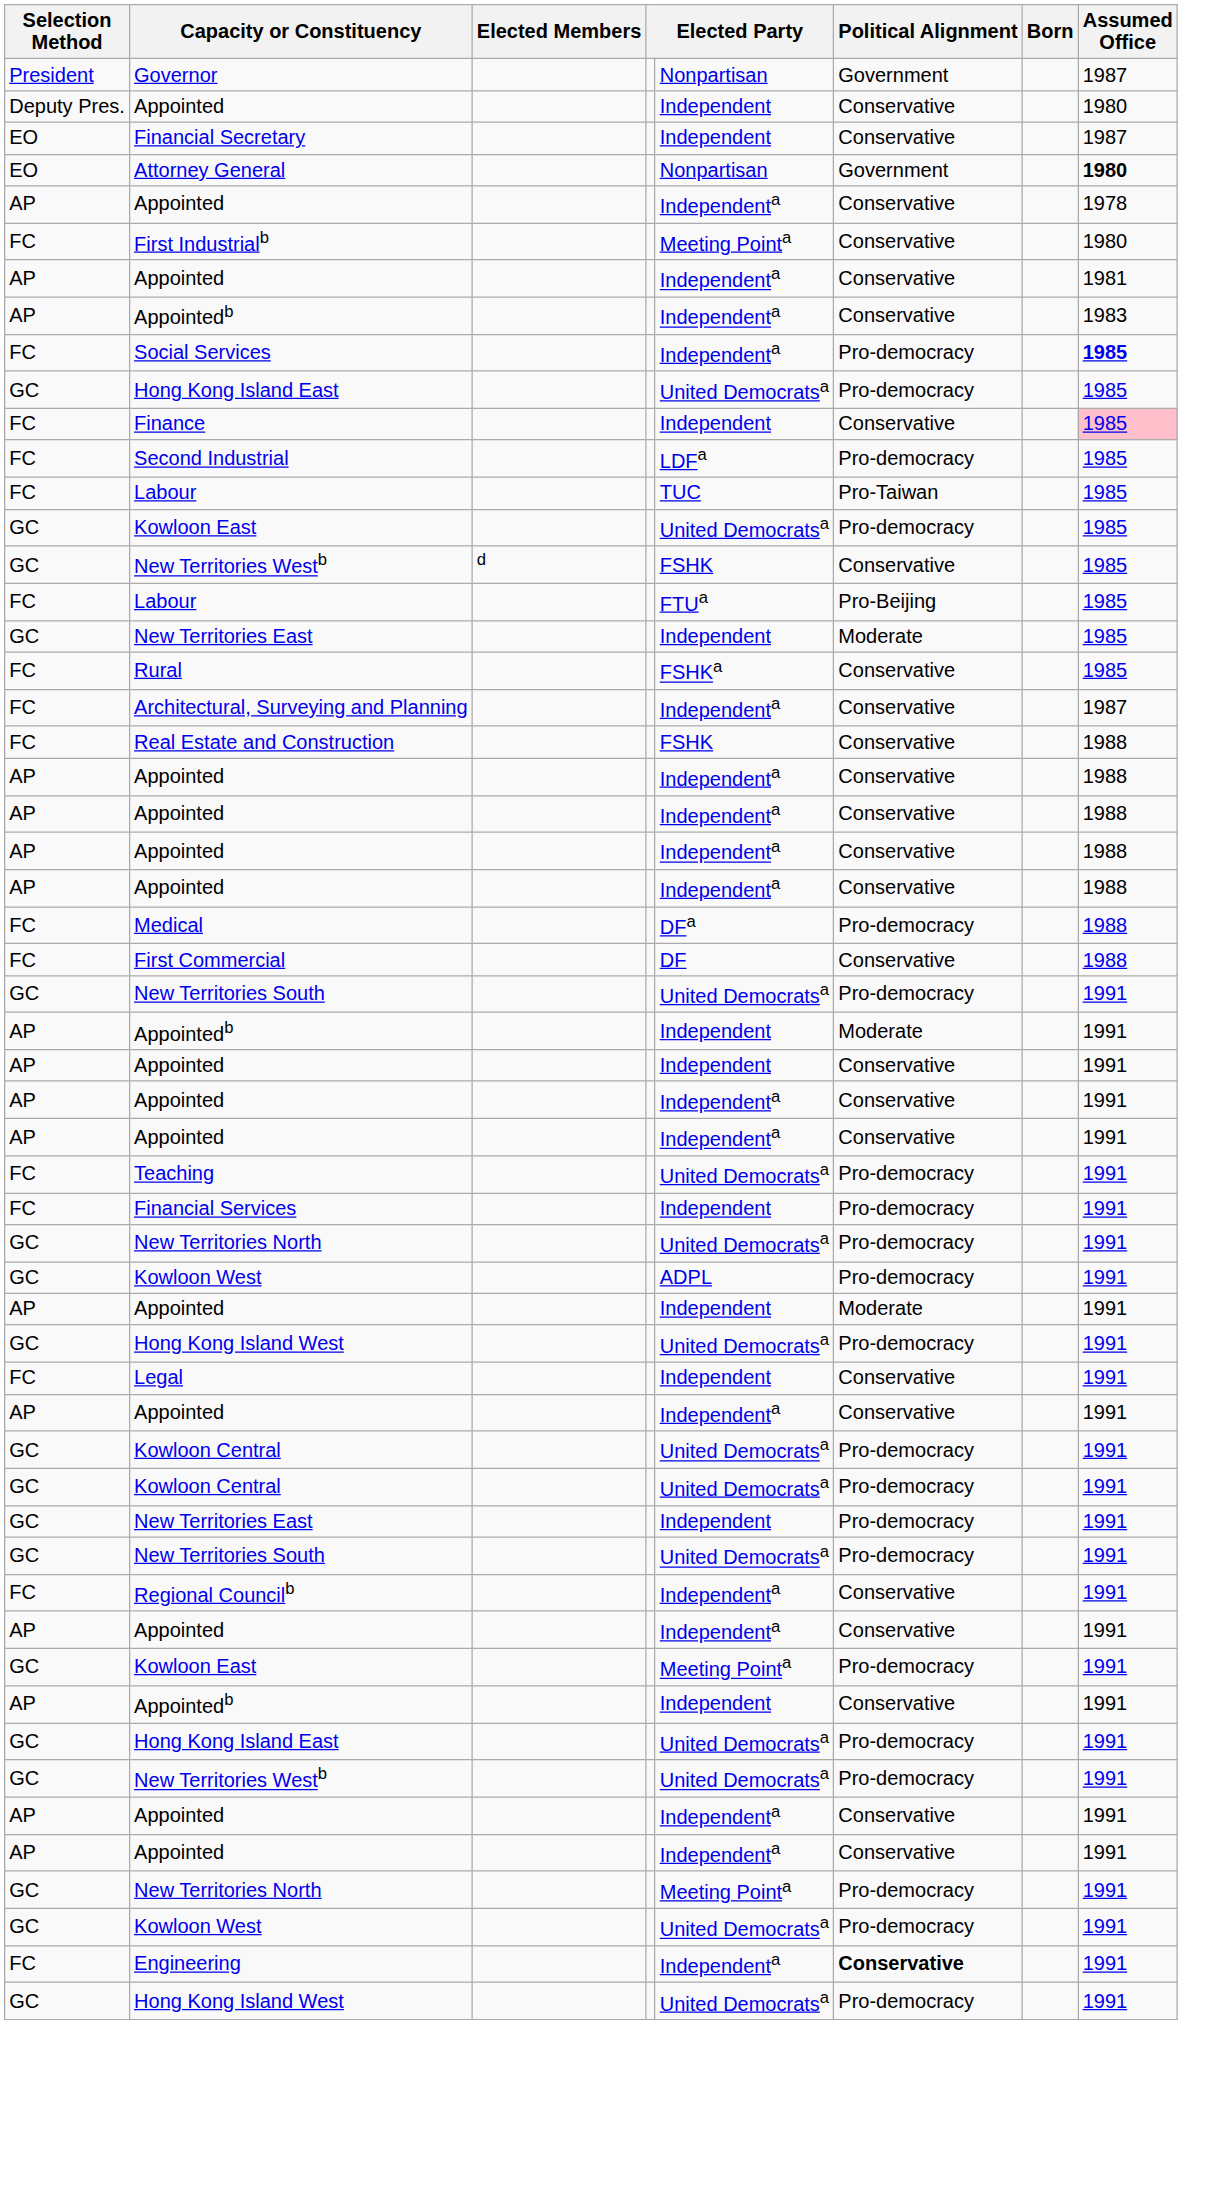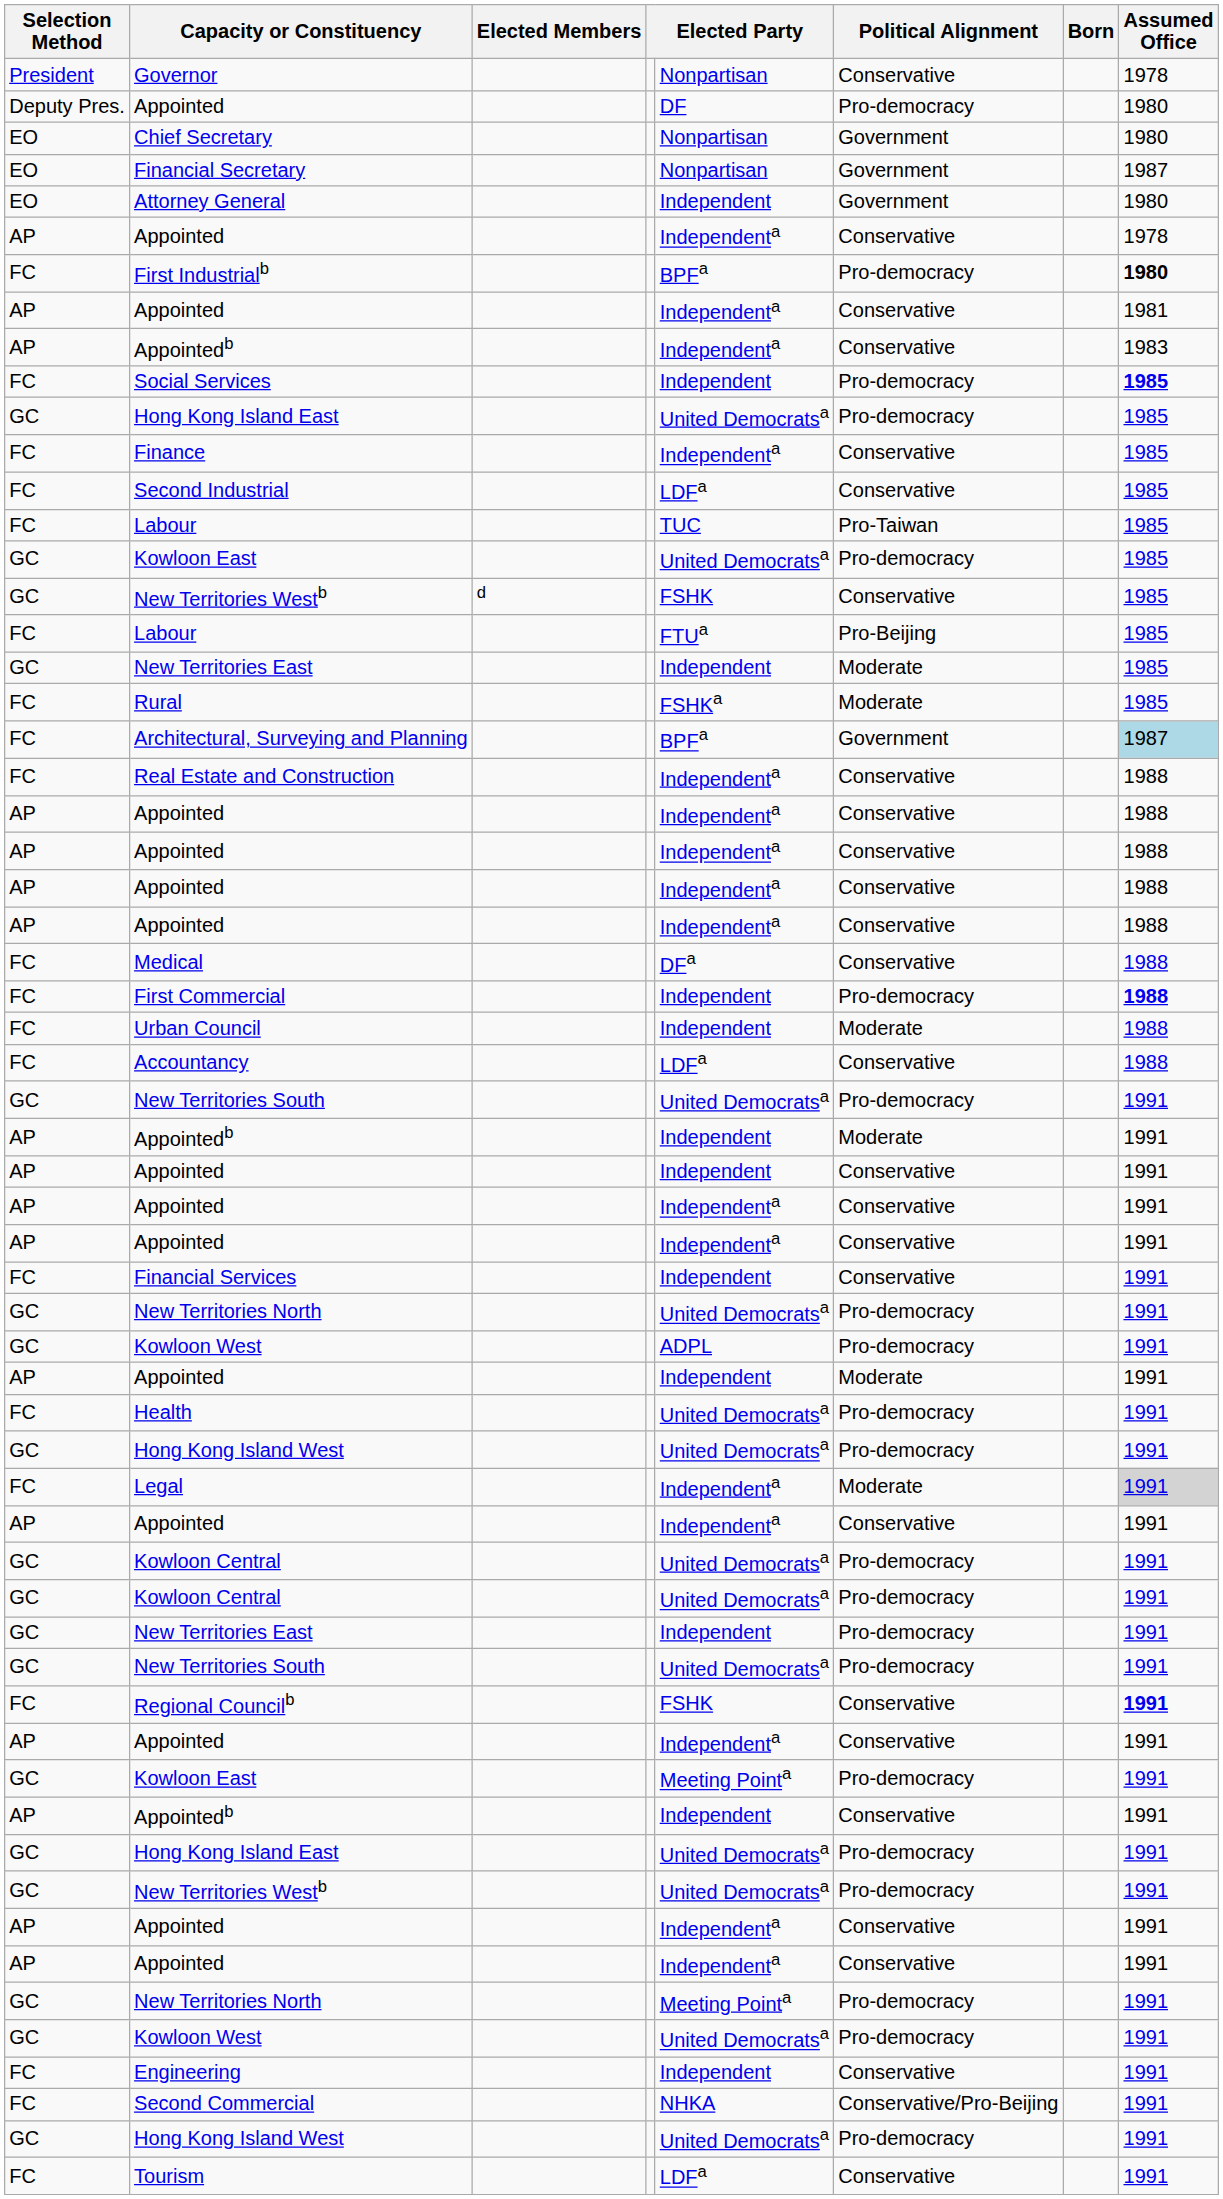Governor | Political Alignment: Government -> Conservative
Governor | Assumed Office: 1987 -> 1978
Deputy Pres. / Appointed | column 5: Independent -> DF
Deputy Pres. / Appointed | Political Alignment: Conservative -> Pro-democracy
+ row: EO | Chief Secretary | Nonpartisan | Government | 1980
Financial Secretary | column 5: Independent -> Nonpartisan
Financial Secretary | Political Alignment: Conservative -> Government
Attorney General | column 5: Nonpartisan -> Independent
Attorney General | Assumed Office: bold -> normal
First Industrialb | column 5: Meeting Pointa -> BPFa
First Industrialb | Political Alignment: Conservative -> Pro-democracy
First Industrialb | Assumed Office: normal -> bold
Social Services | column 5: Independenta -> Independent
Finance | column 5: Independent -> Independenta
Finance | Assumed Office: pink background -> no background
Second Industrial | Political Alignment: Pro-democracy -> Conservative
Rural | Political Alignment: Conservative -> Moderate
Architectural, Surveying and Planning | column 5: Independenta -> BPFa
Architectural, Surveying and Planning | Political Alignment: Conservative -> Government
Architectural, Surveying and Planning | Assumed Office: no background -> lightblue background
Real Estate and Construction | column 5: FSHK -> Independenta
Medical | Political Alignment: Pro-democracy -> Conservative
First Commercial | column 5: DF -> Independent
First Commercial | Political Alignment: Conservative -> Pro-democracy
First Commercial | Assumed Office: normal -> bold
+ row: FC | Urban Council | Independent | Moderate | 1988
+ row: FC | Accountancy | LDFa | Conservative | 1988
- row: FC | Teaching | United Democratsa | Pro-democracy | 1991
Financial Services | Political Alignment: Pro-democracy -> Conservative
+ row: FC | Health | United Democratsa | Pro-democracy | 1991
Legal | column 5: Independent -> Independenta
Legal | Political Alignment: Conservative -> Moderate
Legal | Assumed Office: no background -> lightgrey background
Regional Councilb | column 5: Independenta -> FSHK
Regional Councilb | Assumed Office: normal -> bold
Engineering | column 5: Independenta -> Independent
Engineering | Political Alignment: bold -> normal
+ row: FC | Second Commercial | NHKA | Conservative/Pro-Beijing | 1991
+ row: FC | Tourism | LDFa | Conservative | 1991
